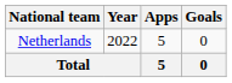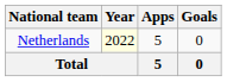Netherlands | Year: no background -> lightyellow background
